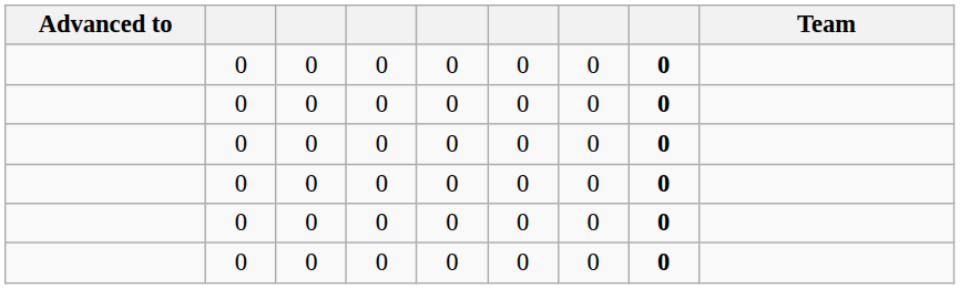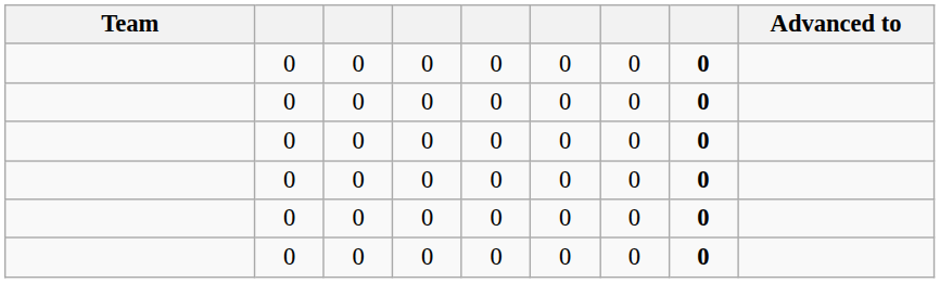columns swapped: Team <-> Advanced to
